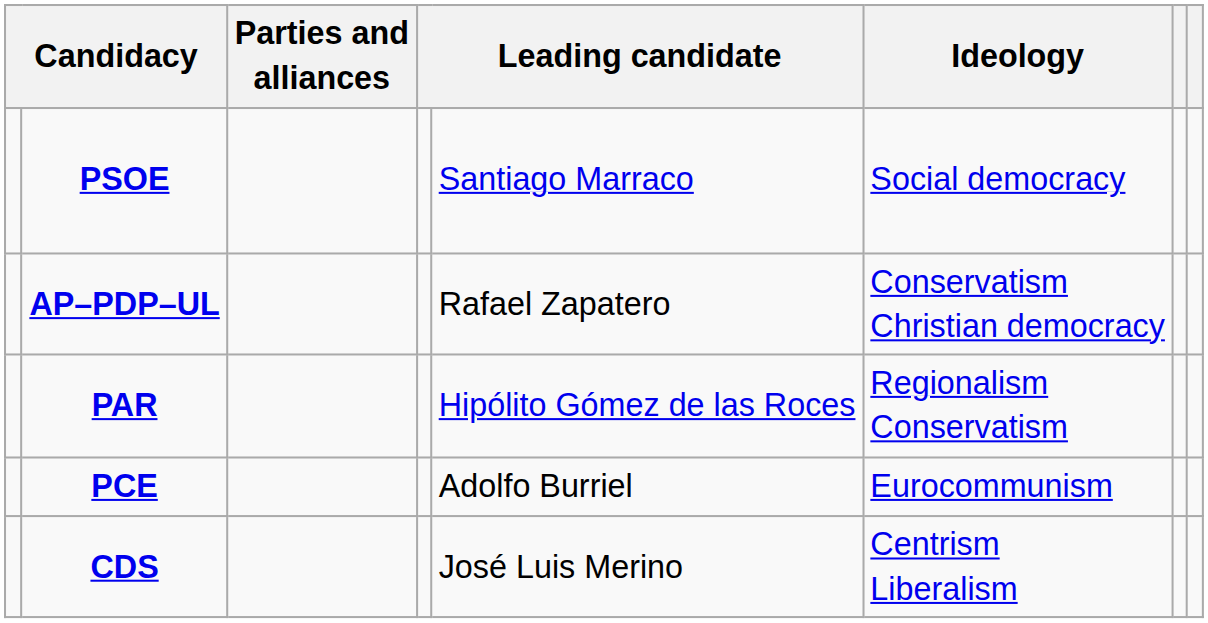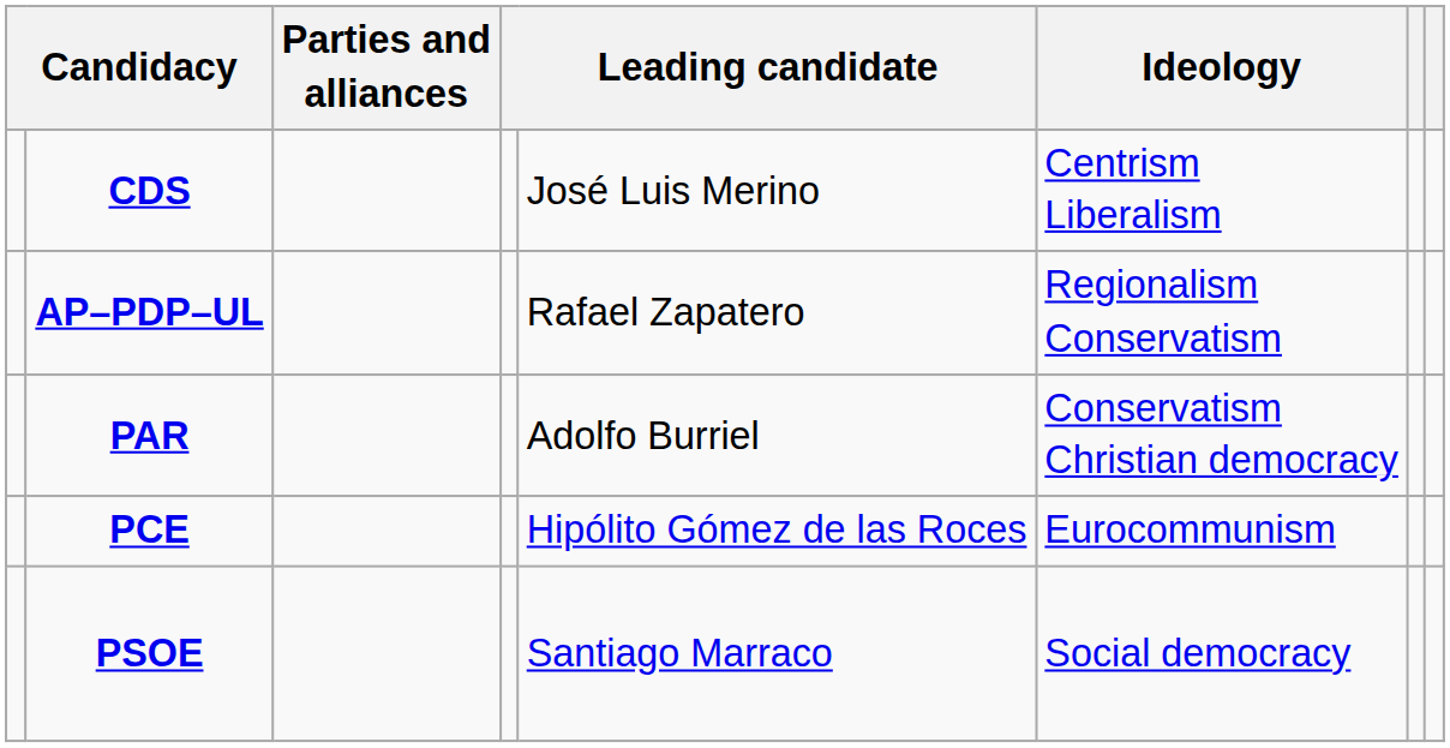rows swapped: PSOE <-> CDS
AP–PDP–UL | Ideology: Conservatism Christian democracy -> Regionalism Conservatism
PAR | column 5: Hipólito Gómez de las Roces -> Adolfo Burriel
PAR | Ideology: Regionalism Conservatism -> Conservatism Christian democracy
PCE | column 5: Adolfo Burriel -> Hipólito Gómez de las Roces
